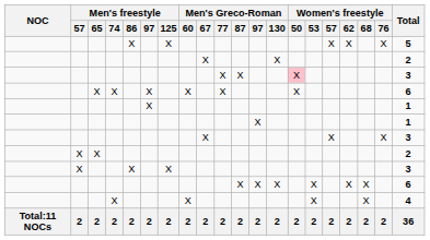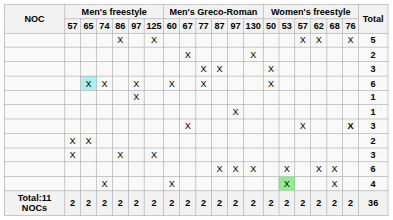row 5 | Women's freestyle / 50: pink background -> no background
row 6 | Men's freestyle / 65: no background -> paleturquoise background
row 9 | Women's freestyle / 76: normal -> bold
row 13 | Women's freestyle / 53: no background -> lightgreen background
